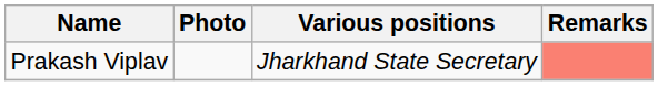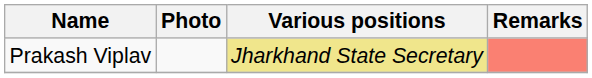Prakash Viplav | Various positions: no background -> khaki background
